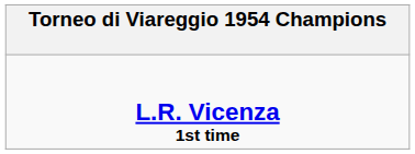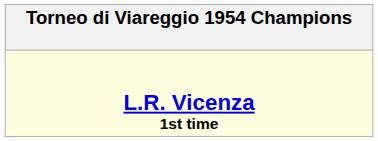row 2 | column 1: no background -> lightyellow background
